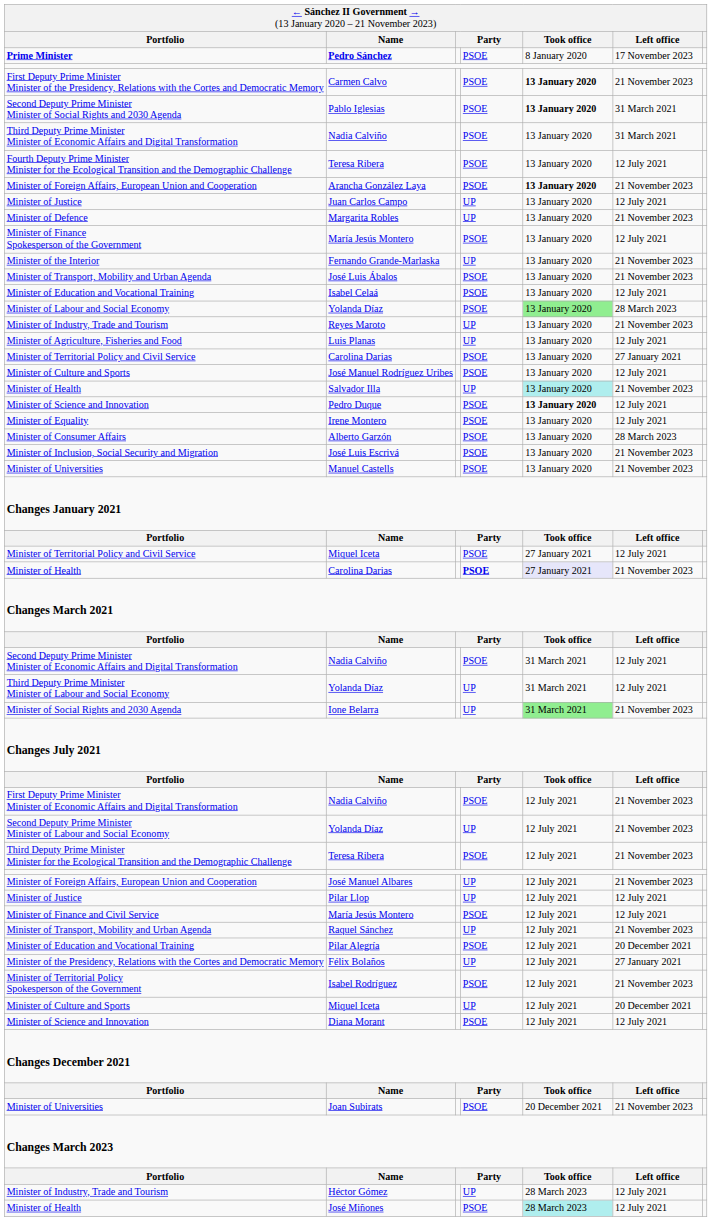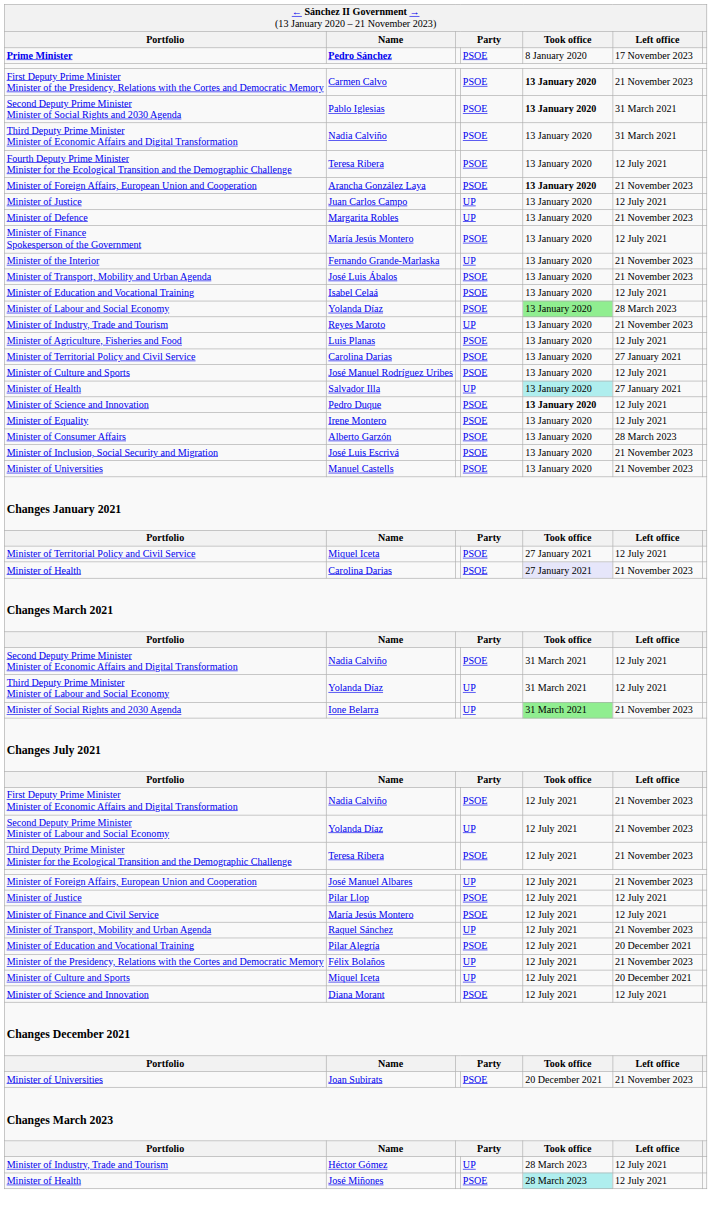Luis Planas | column 4: UP -> PSOE
Salvador Illa | column 6: 21 November 2023 -> 27 January 2021
Minister of Health / Carolina Darias | column 4: bold -> normal
Pilar Llop | column 4: UP -> PSOE
Félix Bolaños | column 6: 27 January 2021 -> 21 November 2023
- row: Minister of Territorial Policy Spokesperson of the Government | Isabel Rodríguez | PSOE | 12 July 2021 | 21 November 2023
